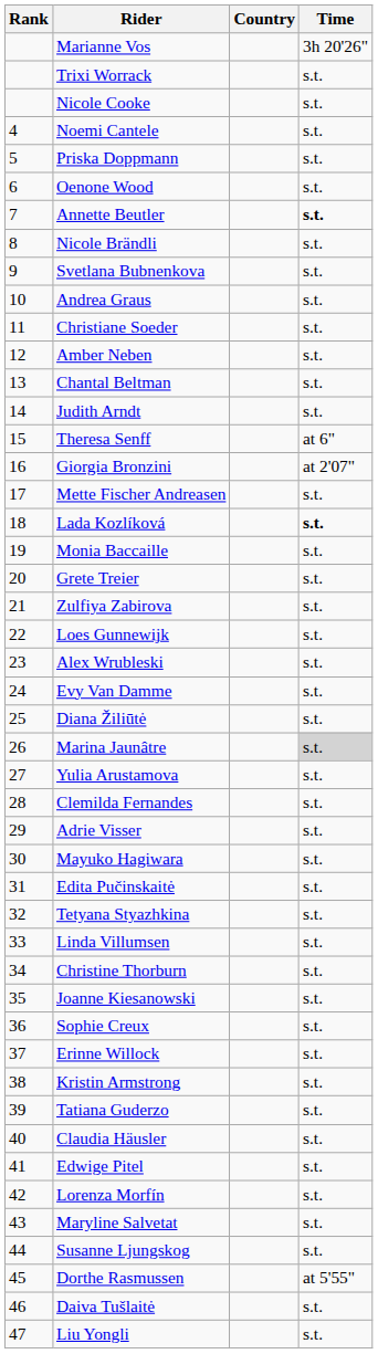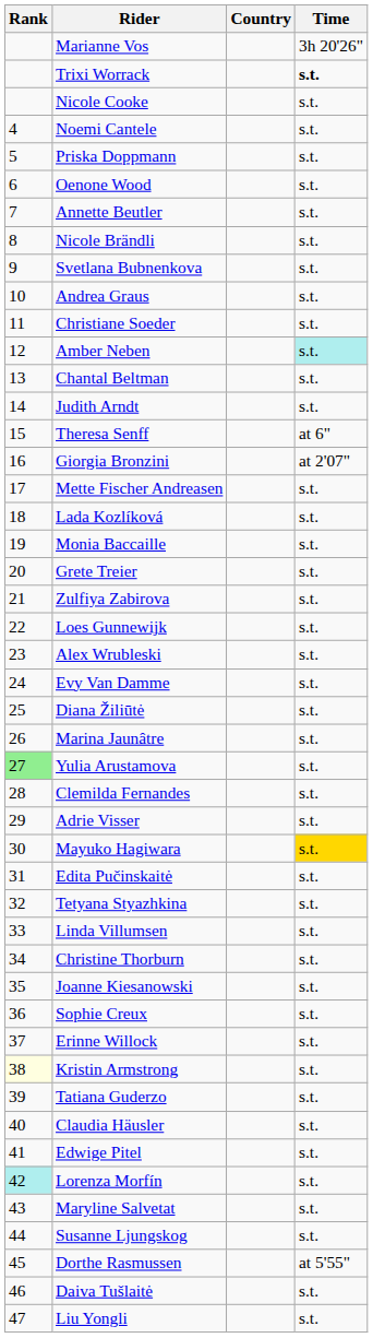Trixi Worrack | Time: normal -> bold
Annette Beutler | Time: bold -> normal
Amber Neben | Time: no background -> paleturquoise background
Lada Kozlíková | Time: bold -> normal
Marina Jaunâtre | Time: lightgrey background -> no background
Yulia Arustamova | Rank: no background -> lightgreen background
Mayuko Hagiwara | Time: no background -> gold background
Kristin Armstrong | Rank: no background -> lightyellow background
Lorenza Morfín | Rank: no background -> paleturquoise background
